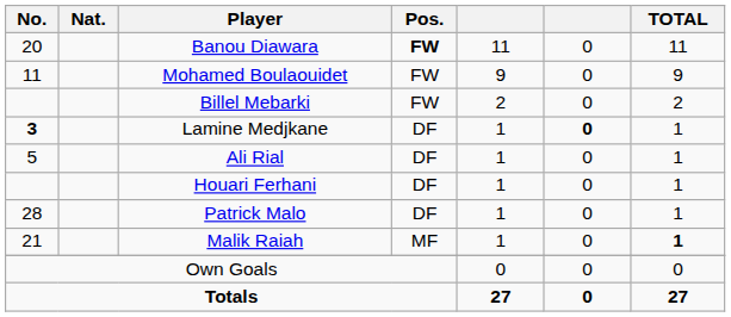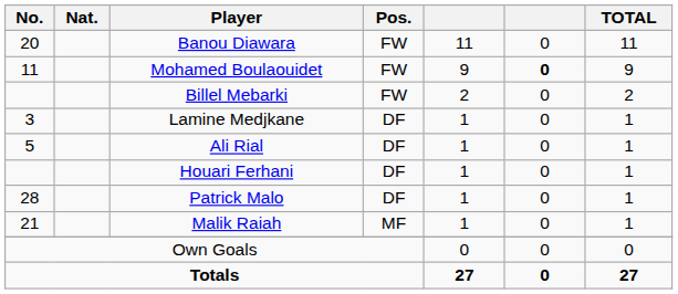Banou Diawara | Pos.: bold -> normal
Mohamed Boulaouidet | column 6: normal -> bold
Lamine Medjkane | No.: bold -> normal
Lamine Medjkane | column 6: bold -> normal
Malik Raiah | TOTAL: bold -> normal
